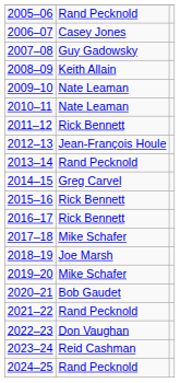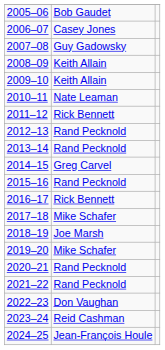2005–06 | column 2: Rand Pecknold -> Bob Gaudet
2009–10 | column 2: Nate Leaman -> Keith Allain
2012–13 | column 2: Jean-François Houle -> Rand Pecknold
2015–16 | column 2: Rick Bennett -> Rand Pecknold
2020–21 | column 2: Bob Gaudet -> Rand Pecknold
2024–25 | column 2: Rand Pecknold -> Jean-François Houle
